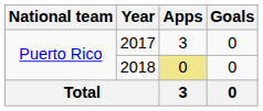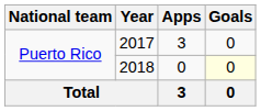2018 | Apps: khaki background -> no background
2018 | Goals: no background -> lightyellow background
